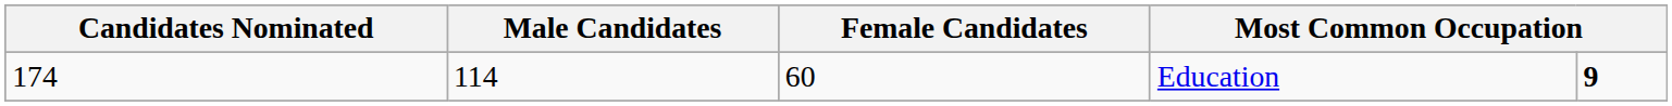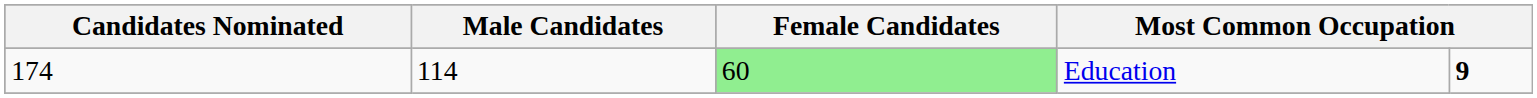Education | Female Candidates: no background -> lightgreen background
